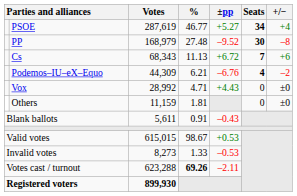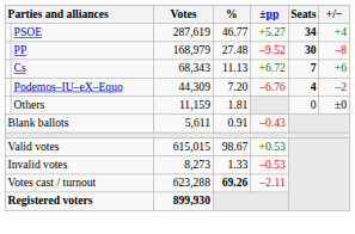Podemos–IU–eX–Equo | %: 6.21 -> 7.20
- row: Vox | 28,992 | 4.71 | +4.43 | 0 | ±0
